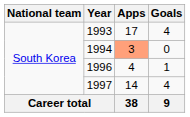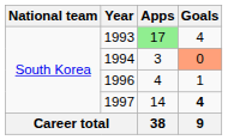1993 | Apps: no background -> lightgreen background
1994 | Apps: lightsalmon background -> no background
1994 | Goals: no background -> lightsalmon background
1997 | Goals: normal -> bold
